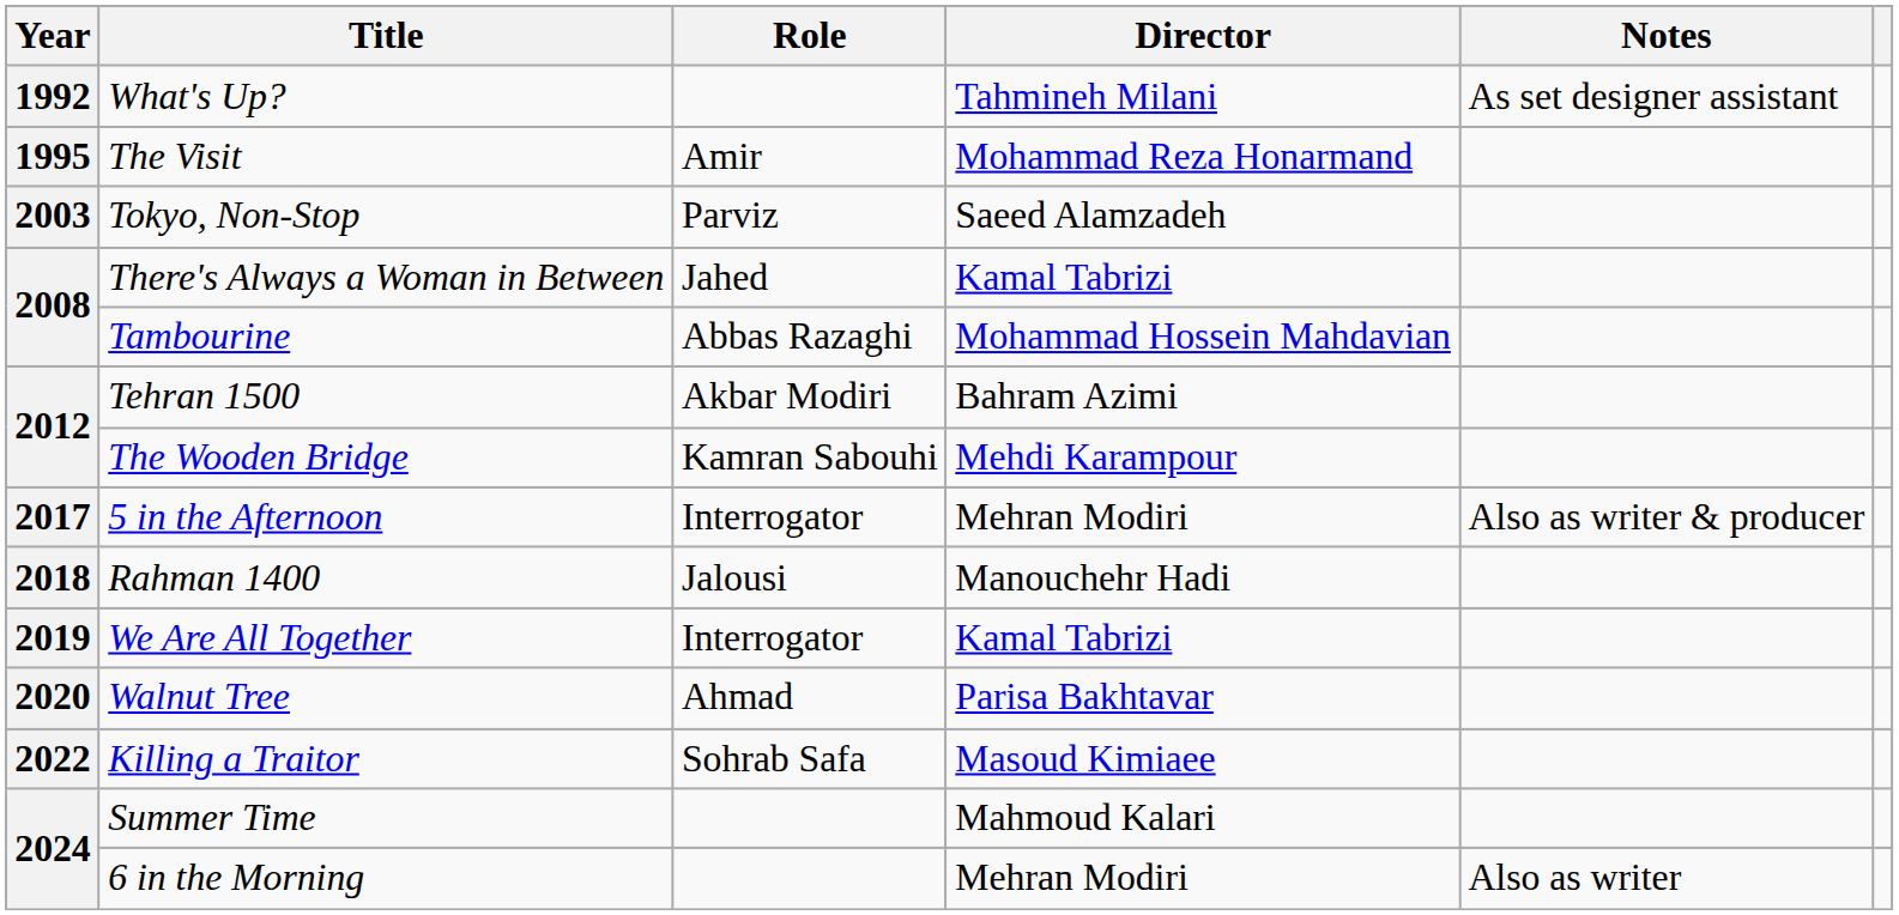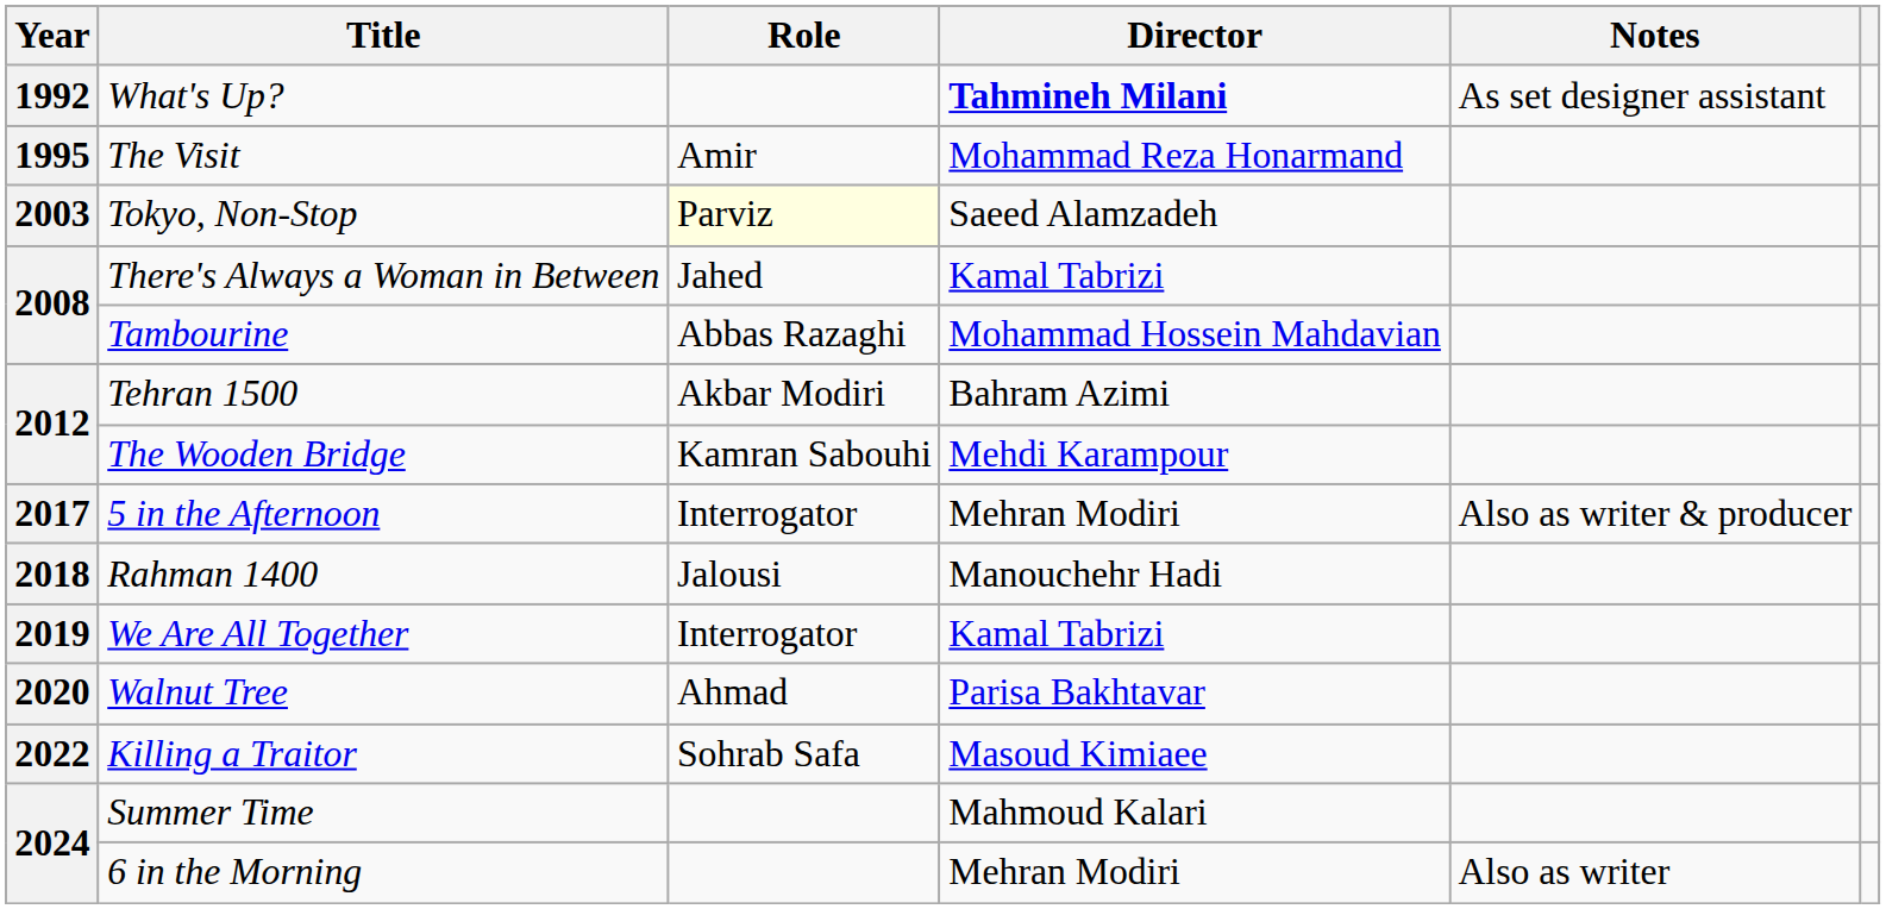What's Up? | Director: normal -> bold
Tokyo, Non-Stop | Role: no background -> lightyellow background
